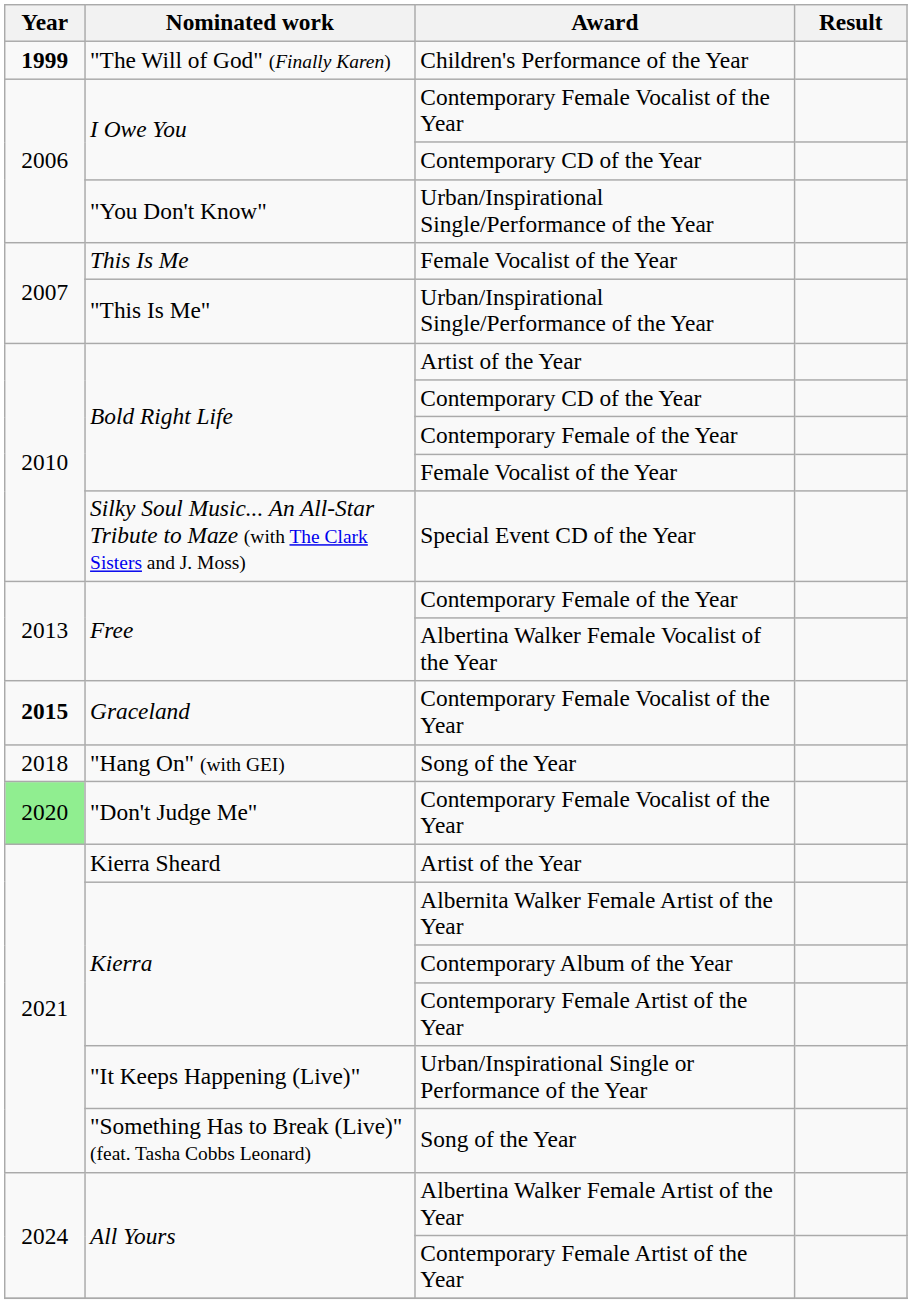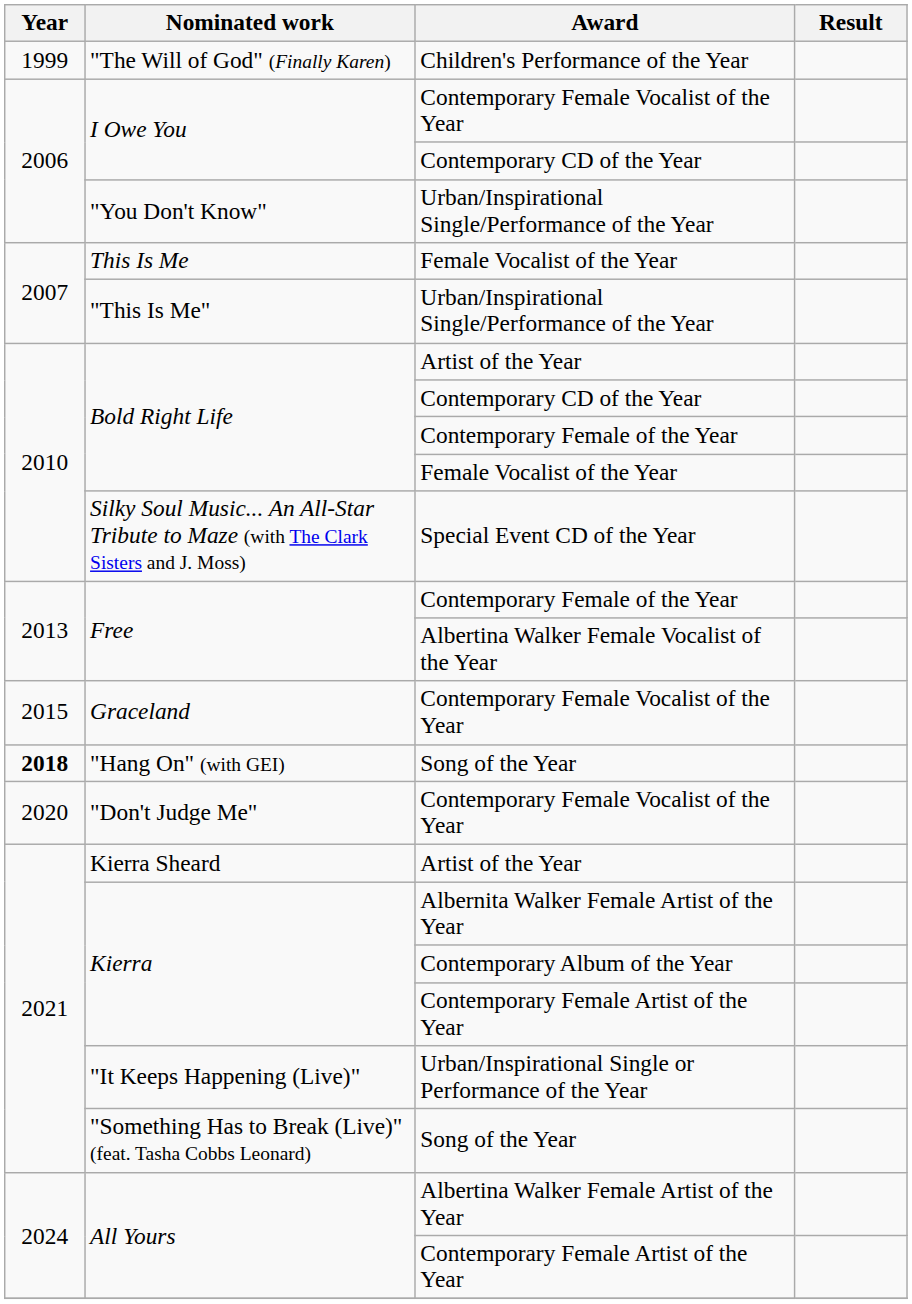"The Will of God" (Finally Karen) | Year: bold -> normal
Graceland | Year: bold -> normal
"Hang On" (with GEI) | Year: normal -> bold
"Don't Judge Me" | Year: lightgreen background -> no background
